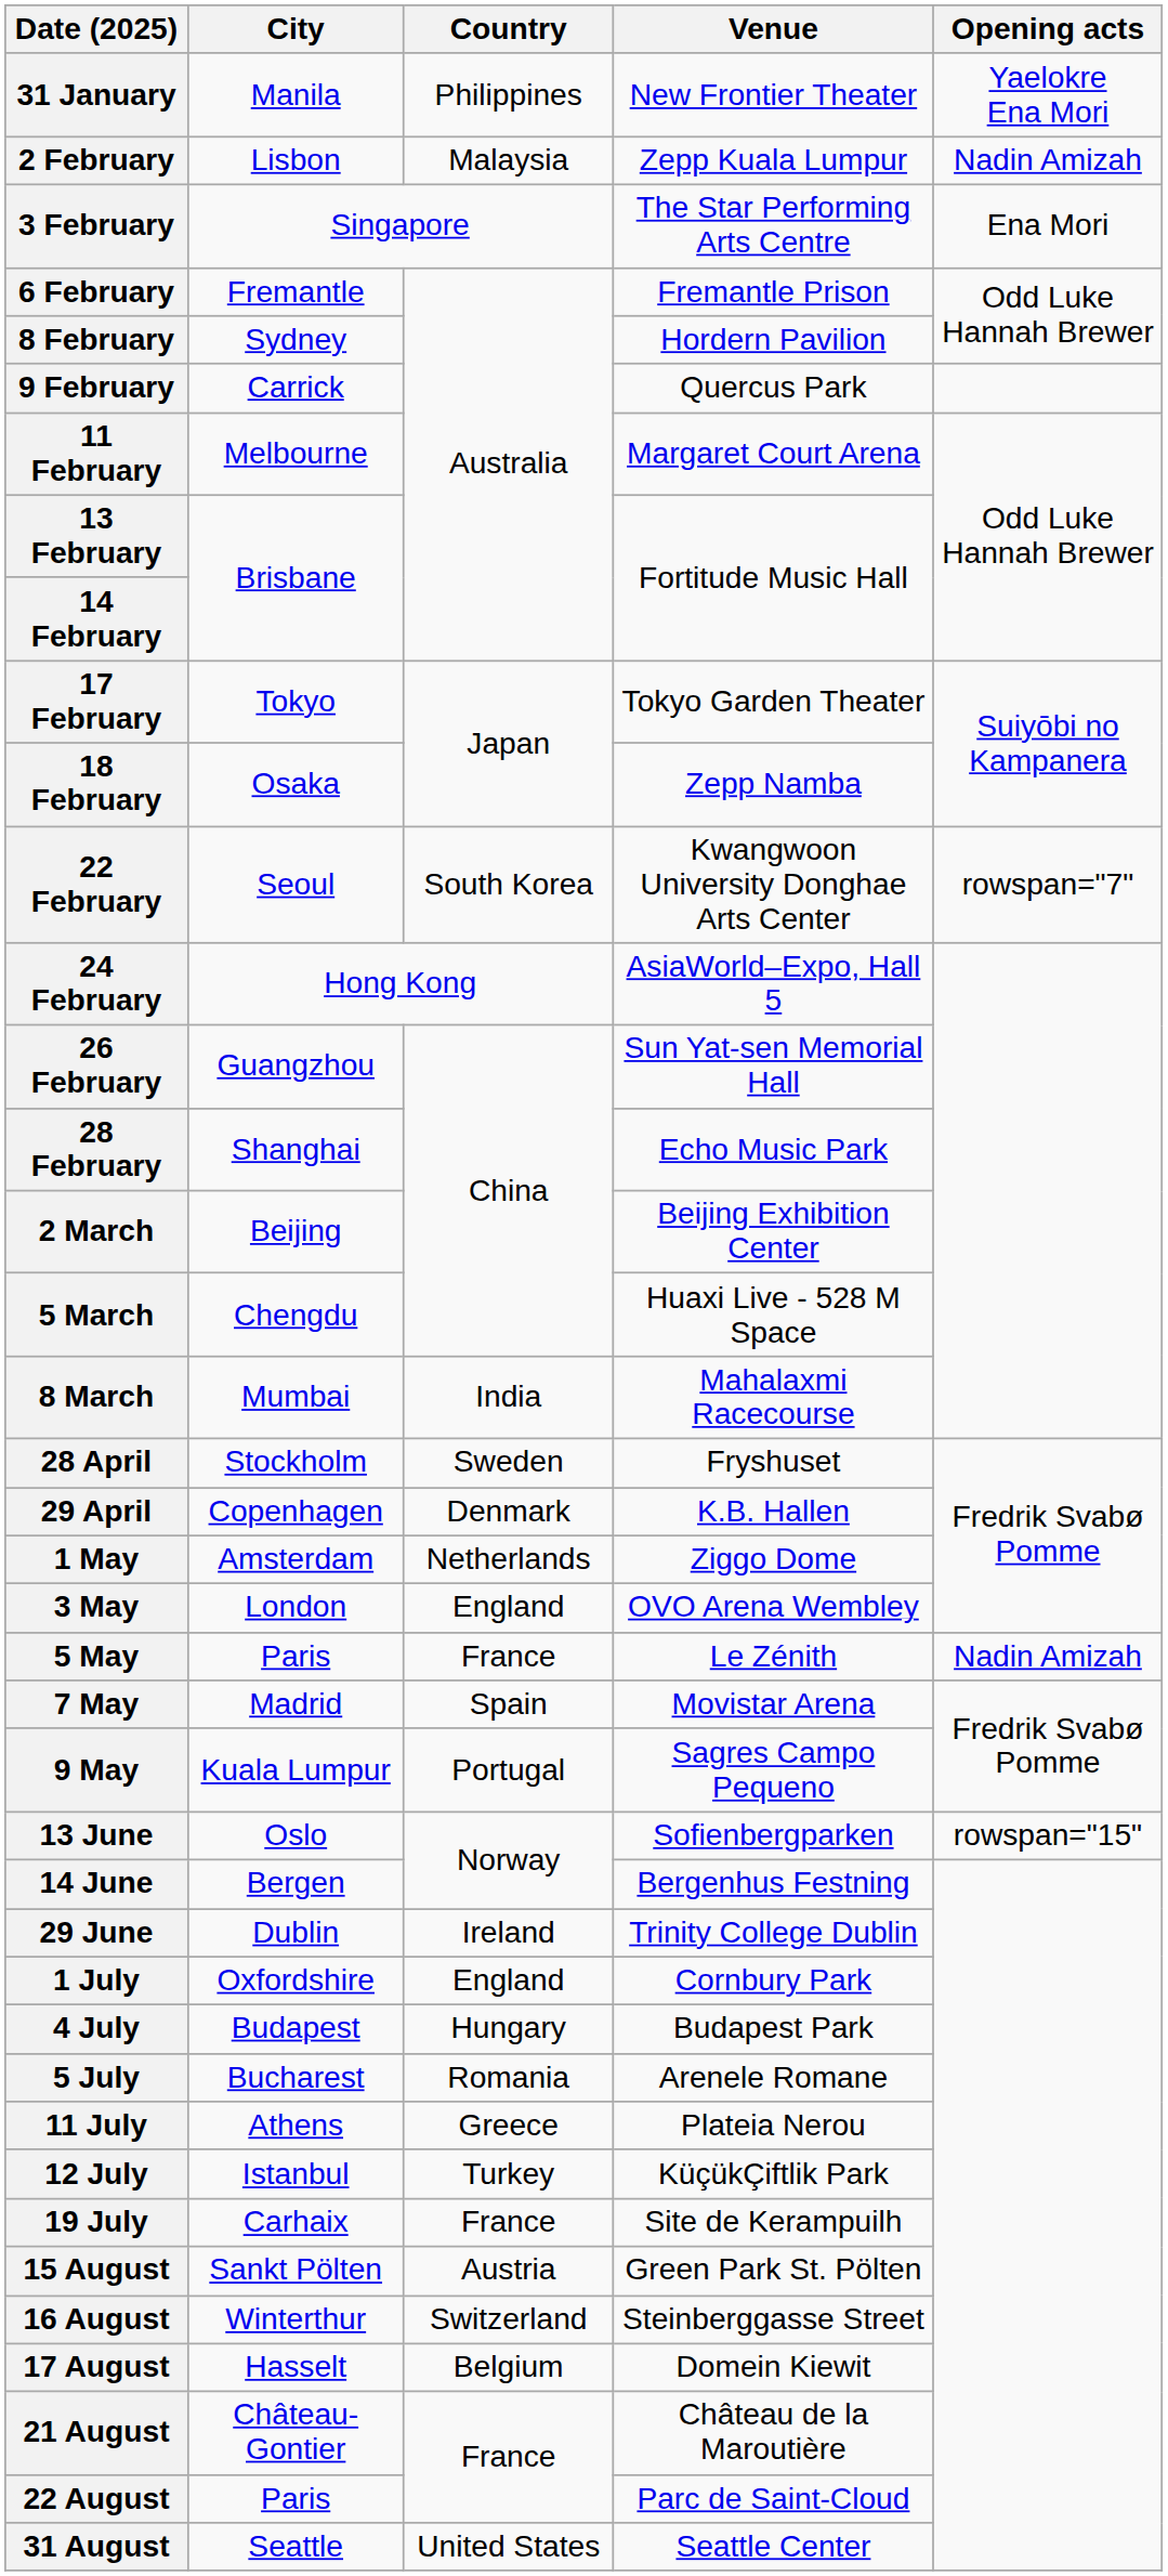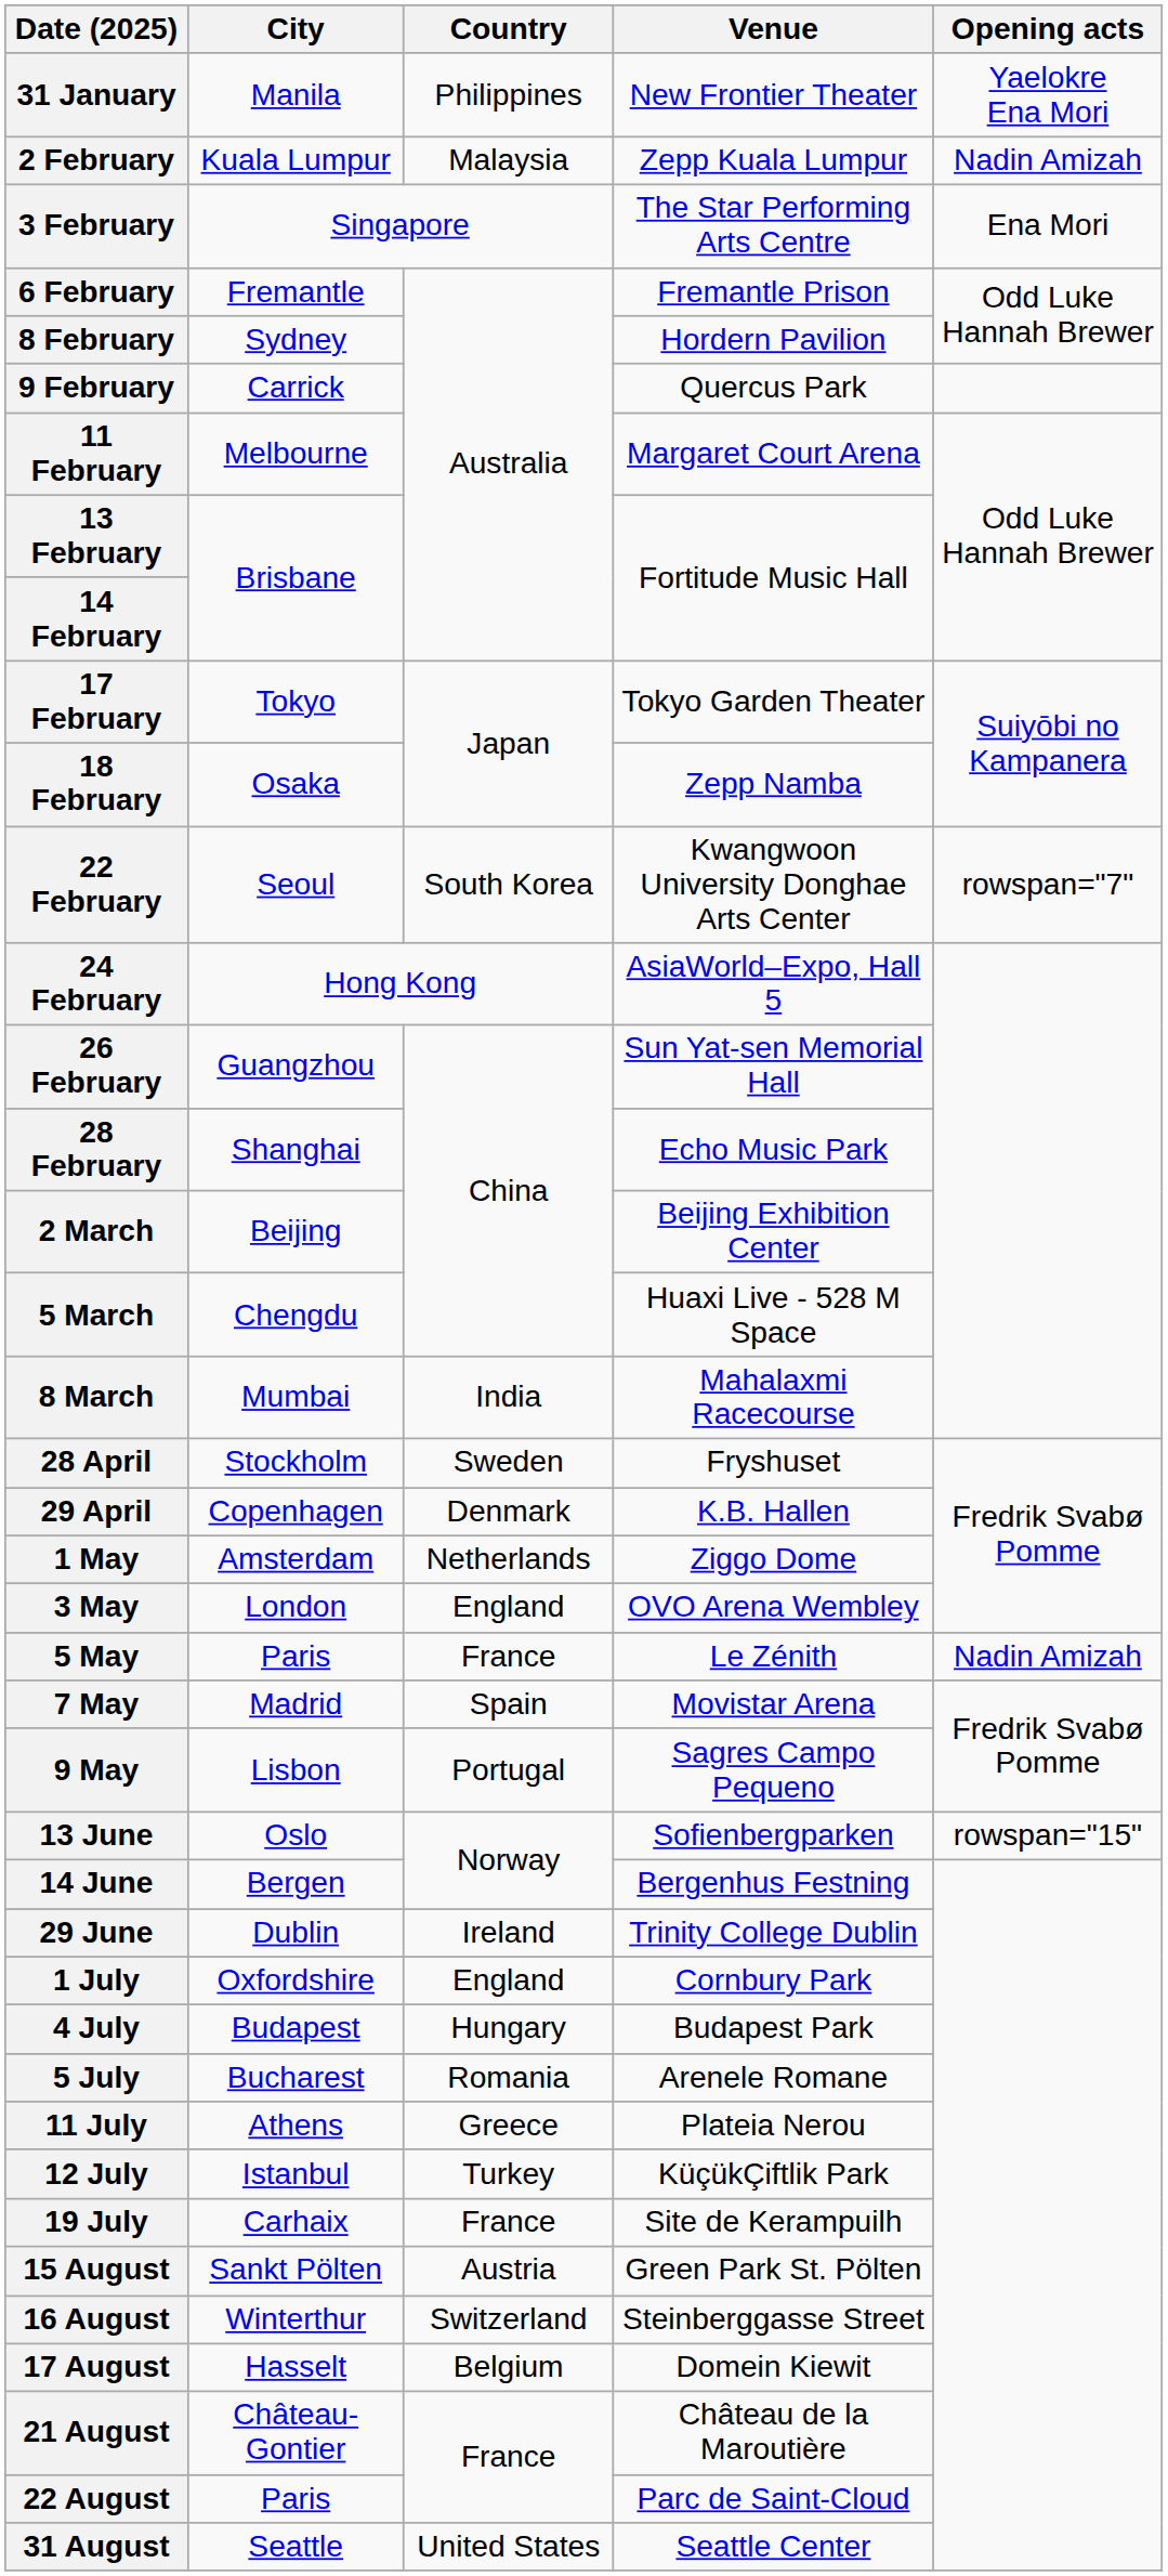2 February | City: Lisbon -> Kuala Lumpur
9 May | City: Kuala Lumpur -> Lisbon
